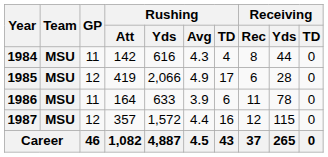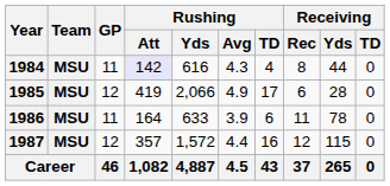1984 | Rushing / Att: no background -> lavender background
